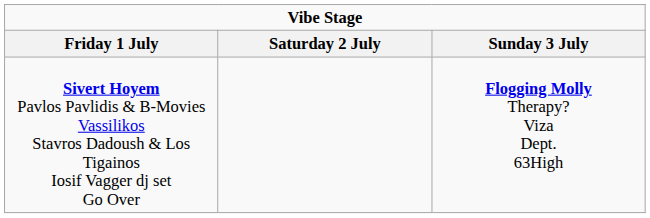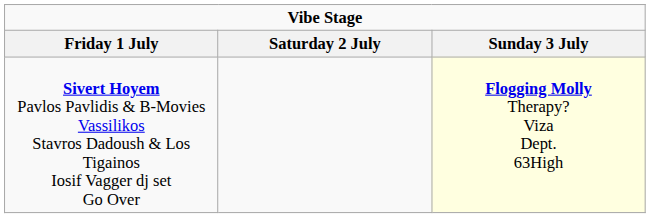row 3 | Sunday 3 July: no background -> lightyellow background
